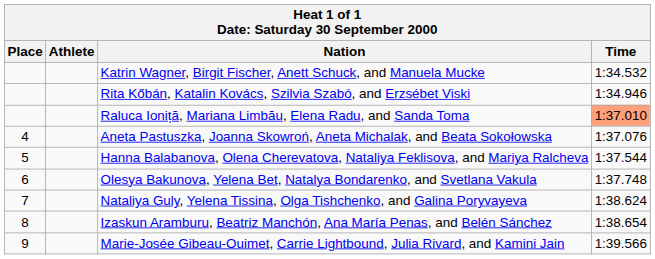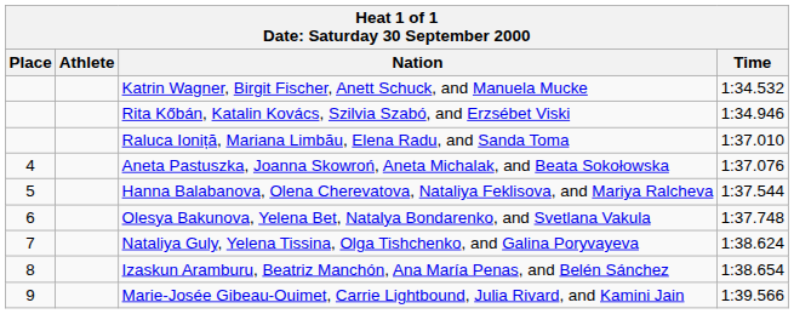Raluca Ioniță, Mariana Limbău, Elena Radu, and Sanda Toma | Time: lightsalmon background -> no background
